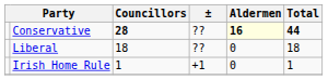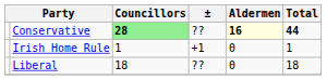Conservative | Councillors: no background -> lightgreen background
rows swapped: Liberal <-> Irish Home Rule
